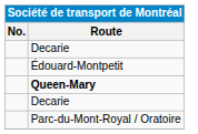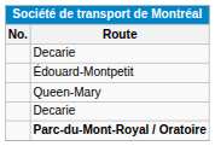Queen-Mary | Route: bold -> normal
Parc-du-Mont-Royal / Oratoire | Route: normal -> bold
